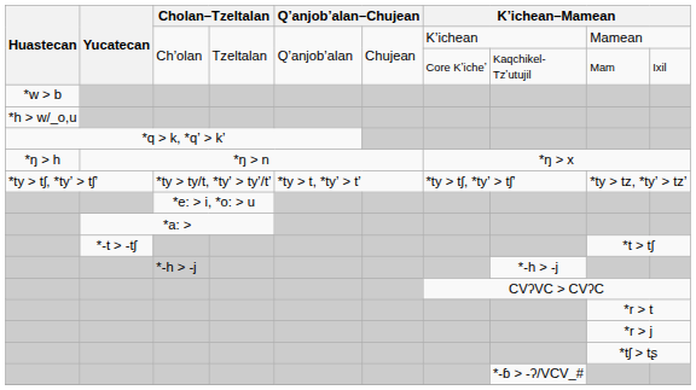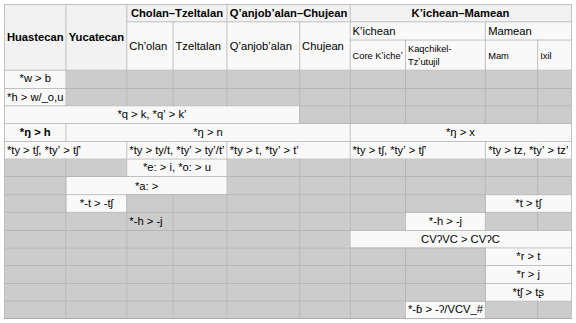*ŋ > n | Huastecan: normal -> bold
